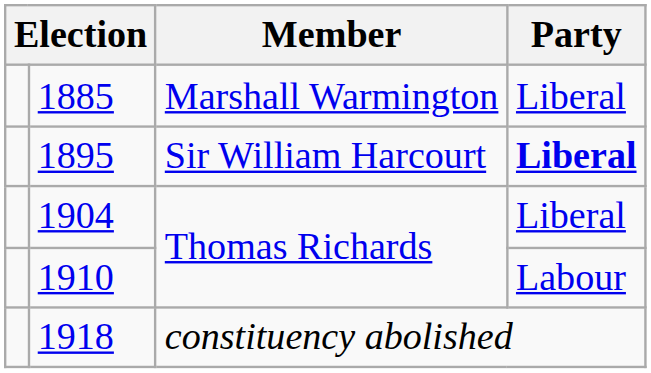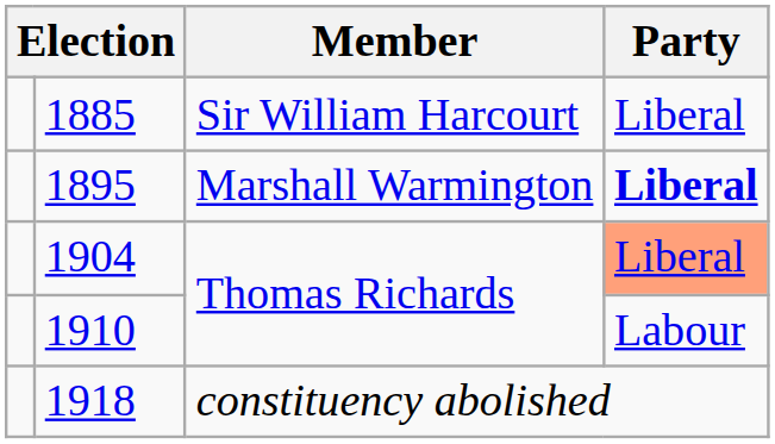1885 | Member: Marshall Warmington -> Sir William Harcourt
1895 | Member: Sir William Harcourt -> Marshall Warmington
1904 | Party: no background -> lightsalmon background
